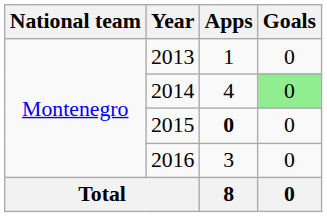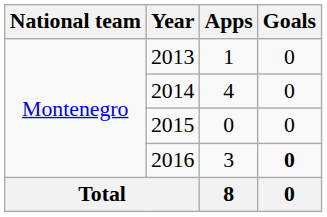2014 | Goals: lightgreen background -> no background
2015 | Apps: bold -> normal
2016 | Goals: normal -> bold
